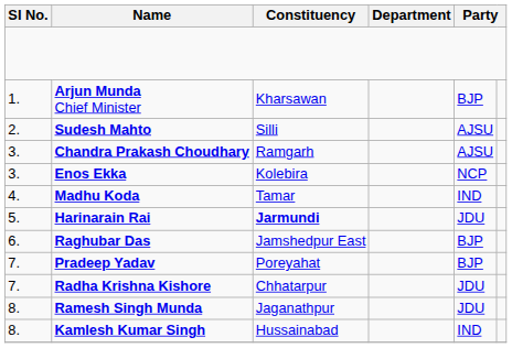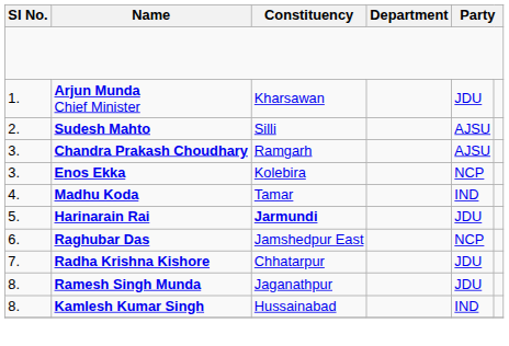Arjun Munda Chief Minister | column 5: BJP -> JDU
Raghubar Das | column 5: BJP -> NCP
- row: 7. | Pradeep Yadav | Poreyahat | BJP
